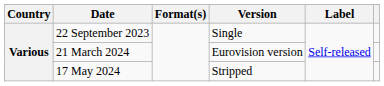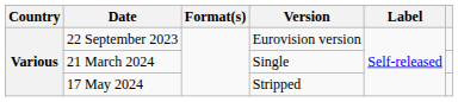22 September 2023 | Version: Single -> Eurovision version
21 March 2024 | Version: Eurovision version -> Single
